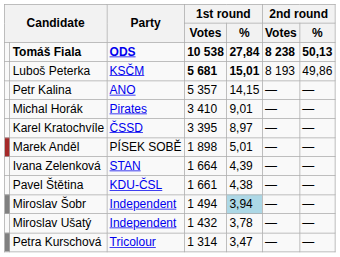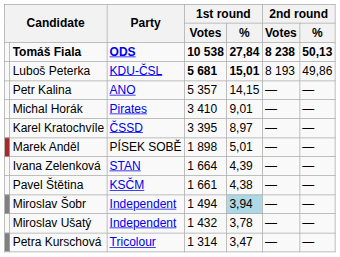Luboš Peterka | Party: KSČM -> KDU-ČSL
Pavel Štětina | Party: KDU-ČSL -> KSČM
